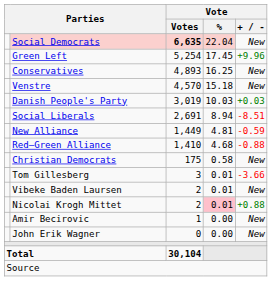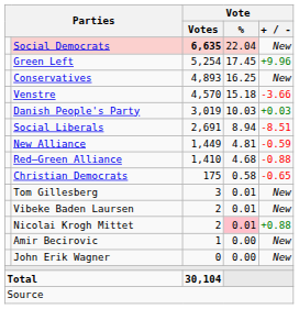Venstre | Vote / + / -: New -> -3.66
Christian Democrats | Vote / + / -: New -> -0.65
Tom Gillesberg | Vote / + / -: -3.66 -> New
